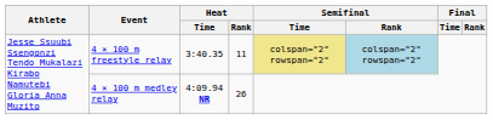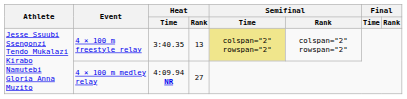4 × 100 m freestyle relay | Heat / Rank: 11 -> 13
4 × 100 m freestyle relay | Semifinal / Rank: lightblue background -> no background
4 × 100 m medley relay | Heat / Rank: 26 -> 27
